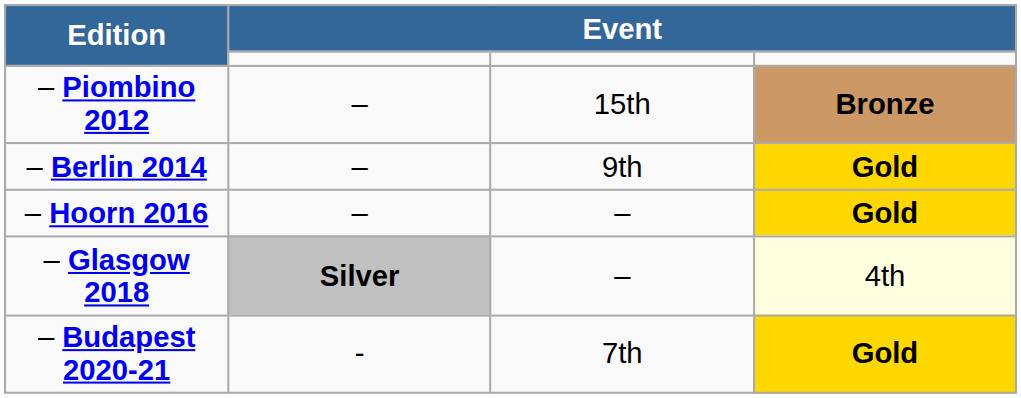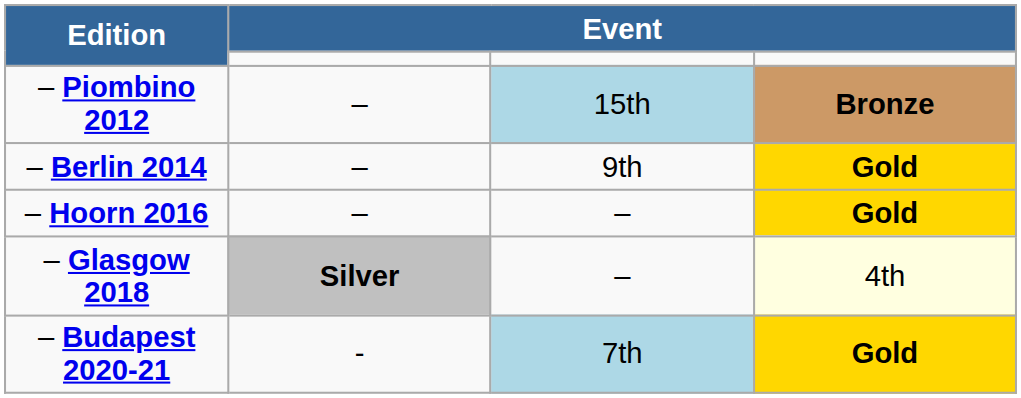– Piombino 2012 | column 3: no background -> lightblue background
– Budapest 2020-21 | column 3: no background -> lightblue background
